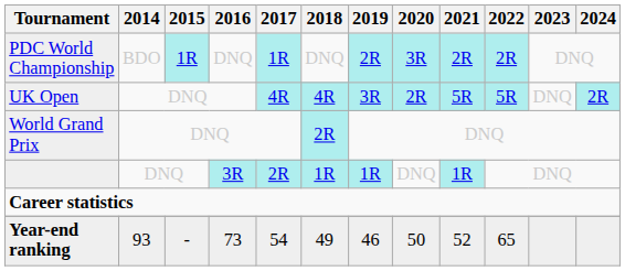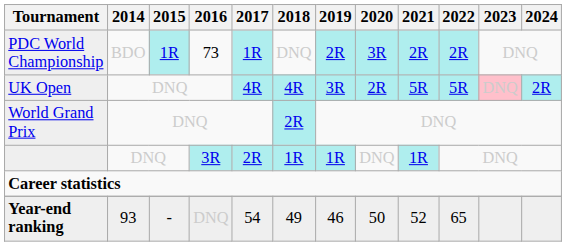PDC World Championship | 2016: DNQ -> 73
UK Open | 2023: no background -> pink background
Year-end ranking | 2016: 73 -> DNQ
